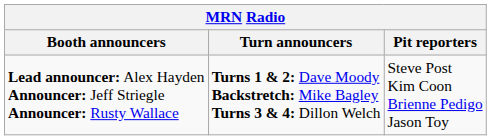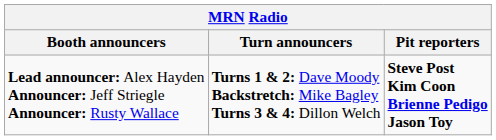row 3 | Pit reporters: normal -> bold
